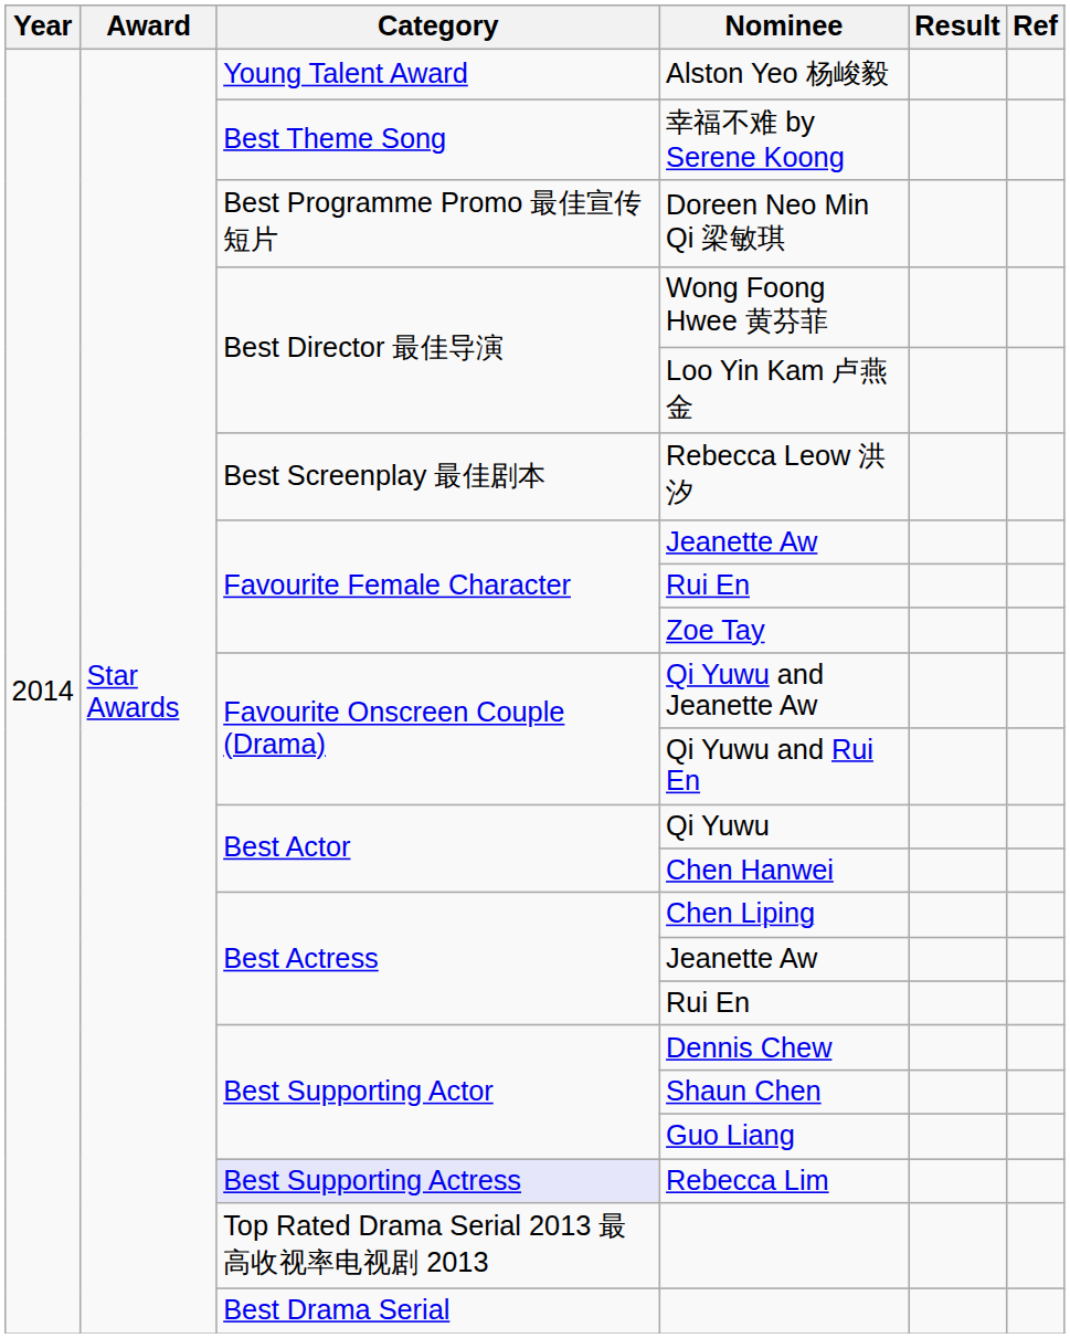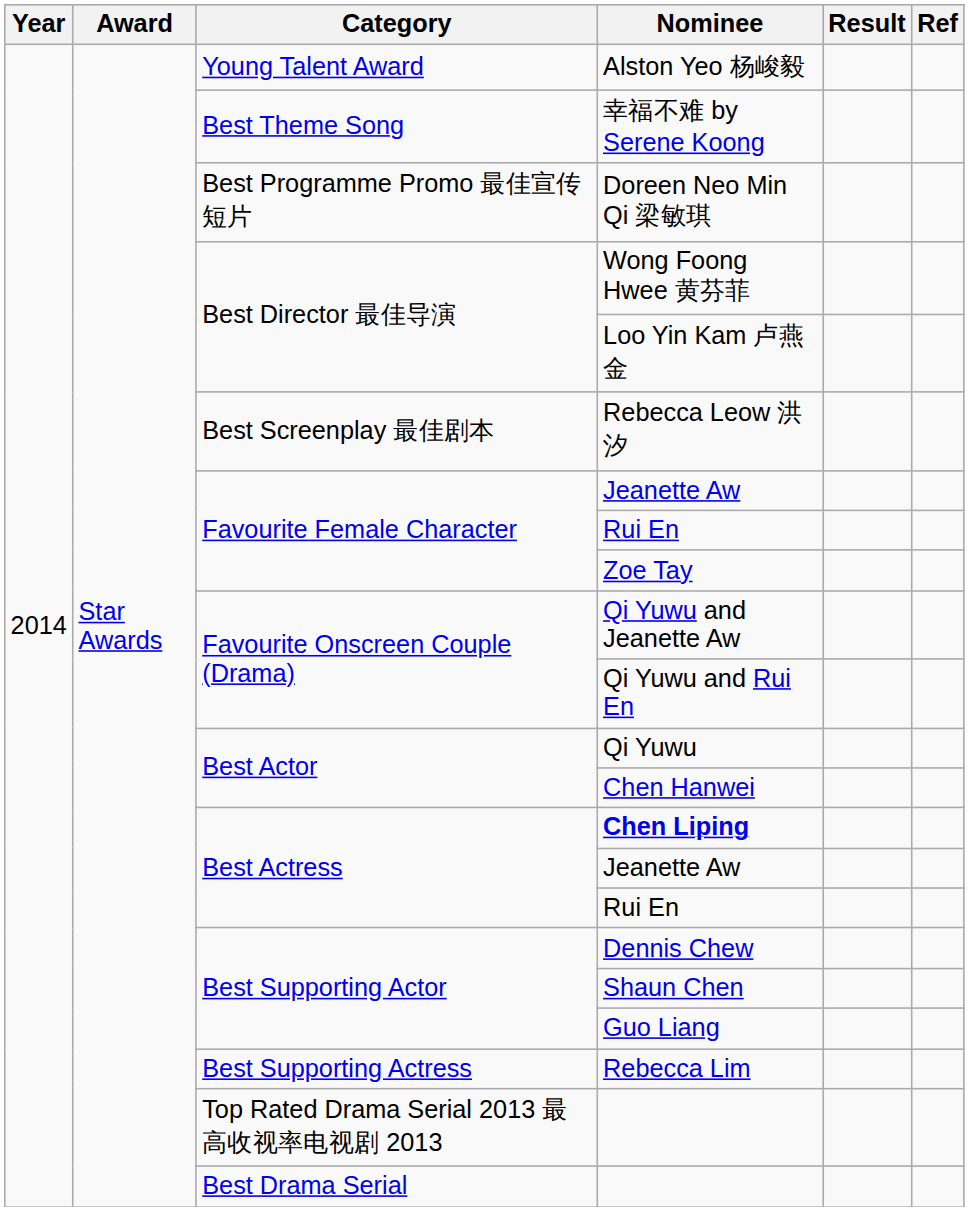Chen Liping | Nominee: normal -> bold
Rebecca Lim | Category: lavender background -> no background
